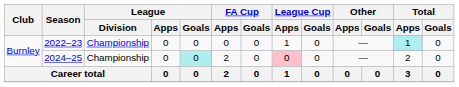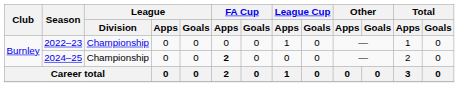2022–23 | Total / Apps: paleturquoise background -> no background
2024–25 | League / Goals: paleturquoise background -> no background
2024–25 | FA Cup / Apps: normal -> bold
2024–25 | League Cup / Apps: pink background -> no background
